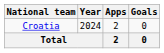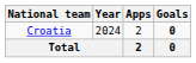Croatia | Goals: normal -> bold
